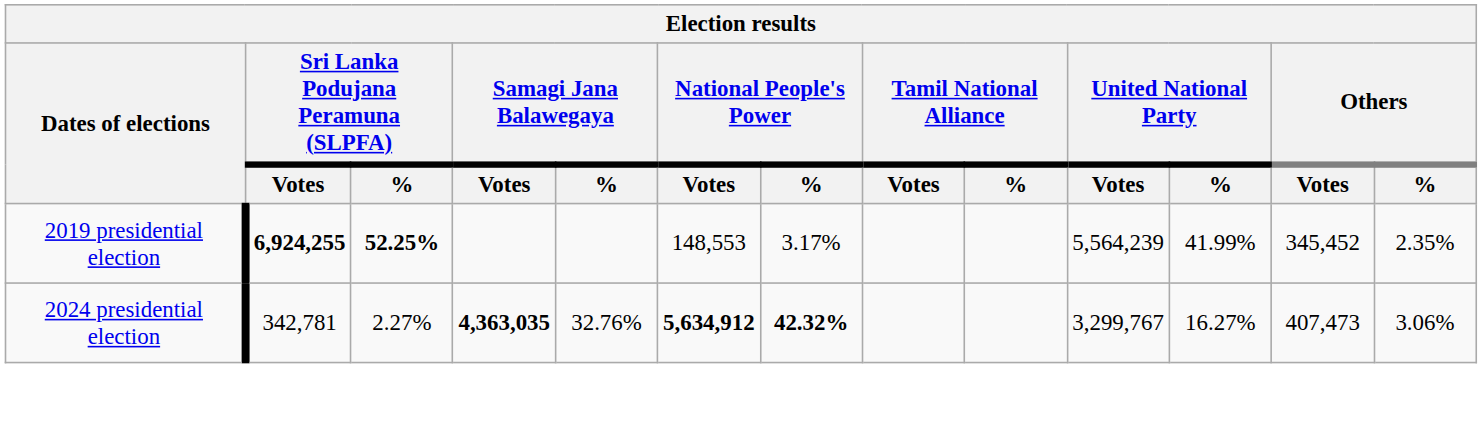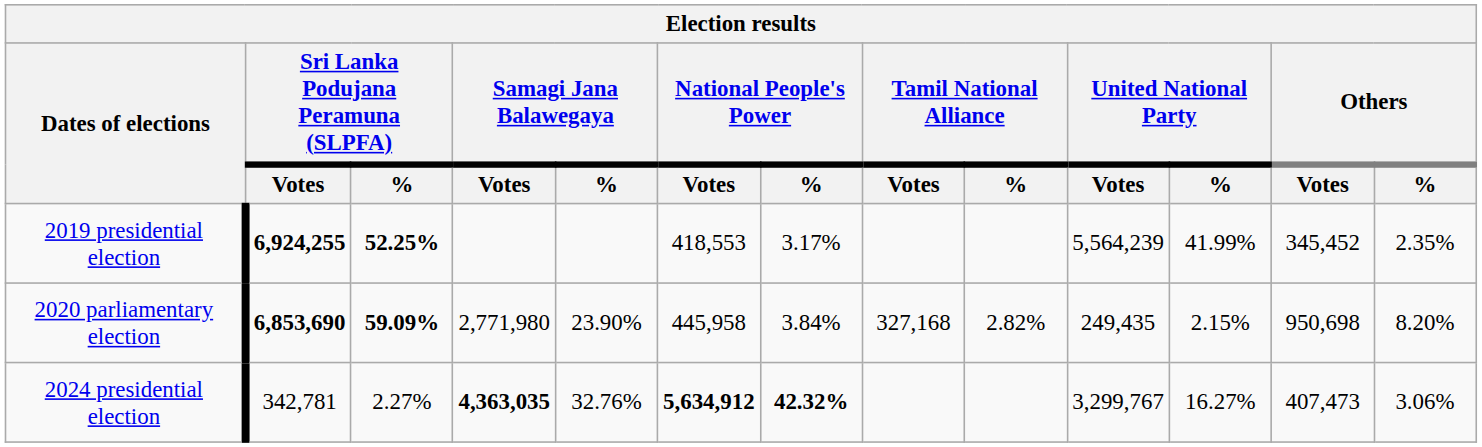2019 presidential election | National People's Power / Votes: 148,553 -> 418,553
+ row: 2020 parliamentary election | 6,853,690 | 59.09% | 2,771,980 | 23.90% | 445,958 | 3.84% | 327,168 | 2.82% | 249,435 | 2.15% | 950,698 | 8.20%
